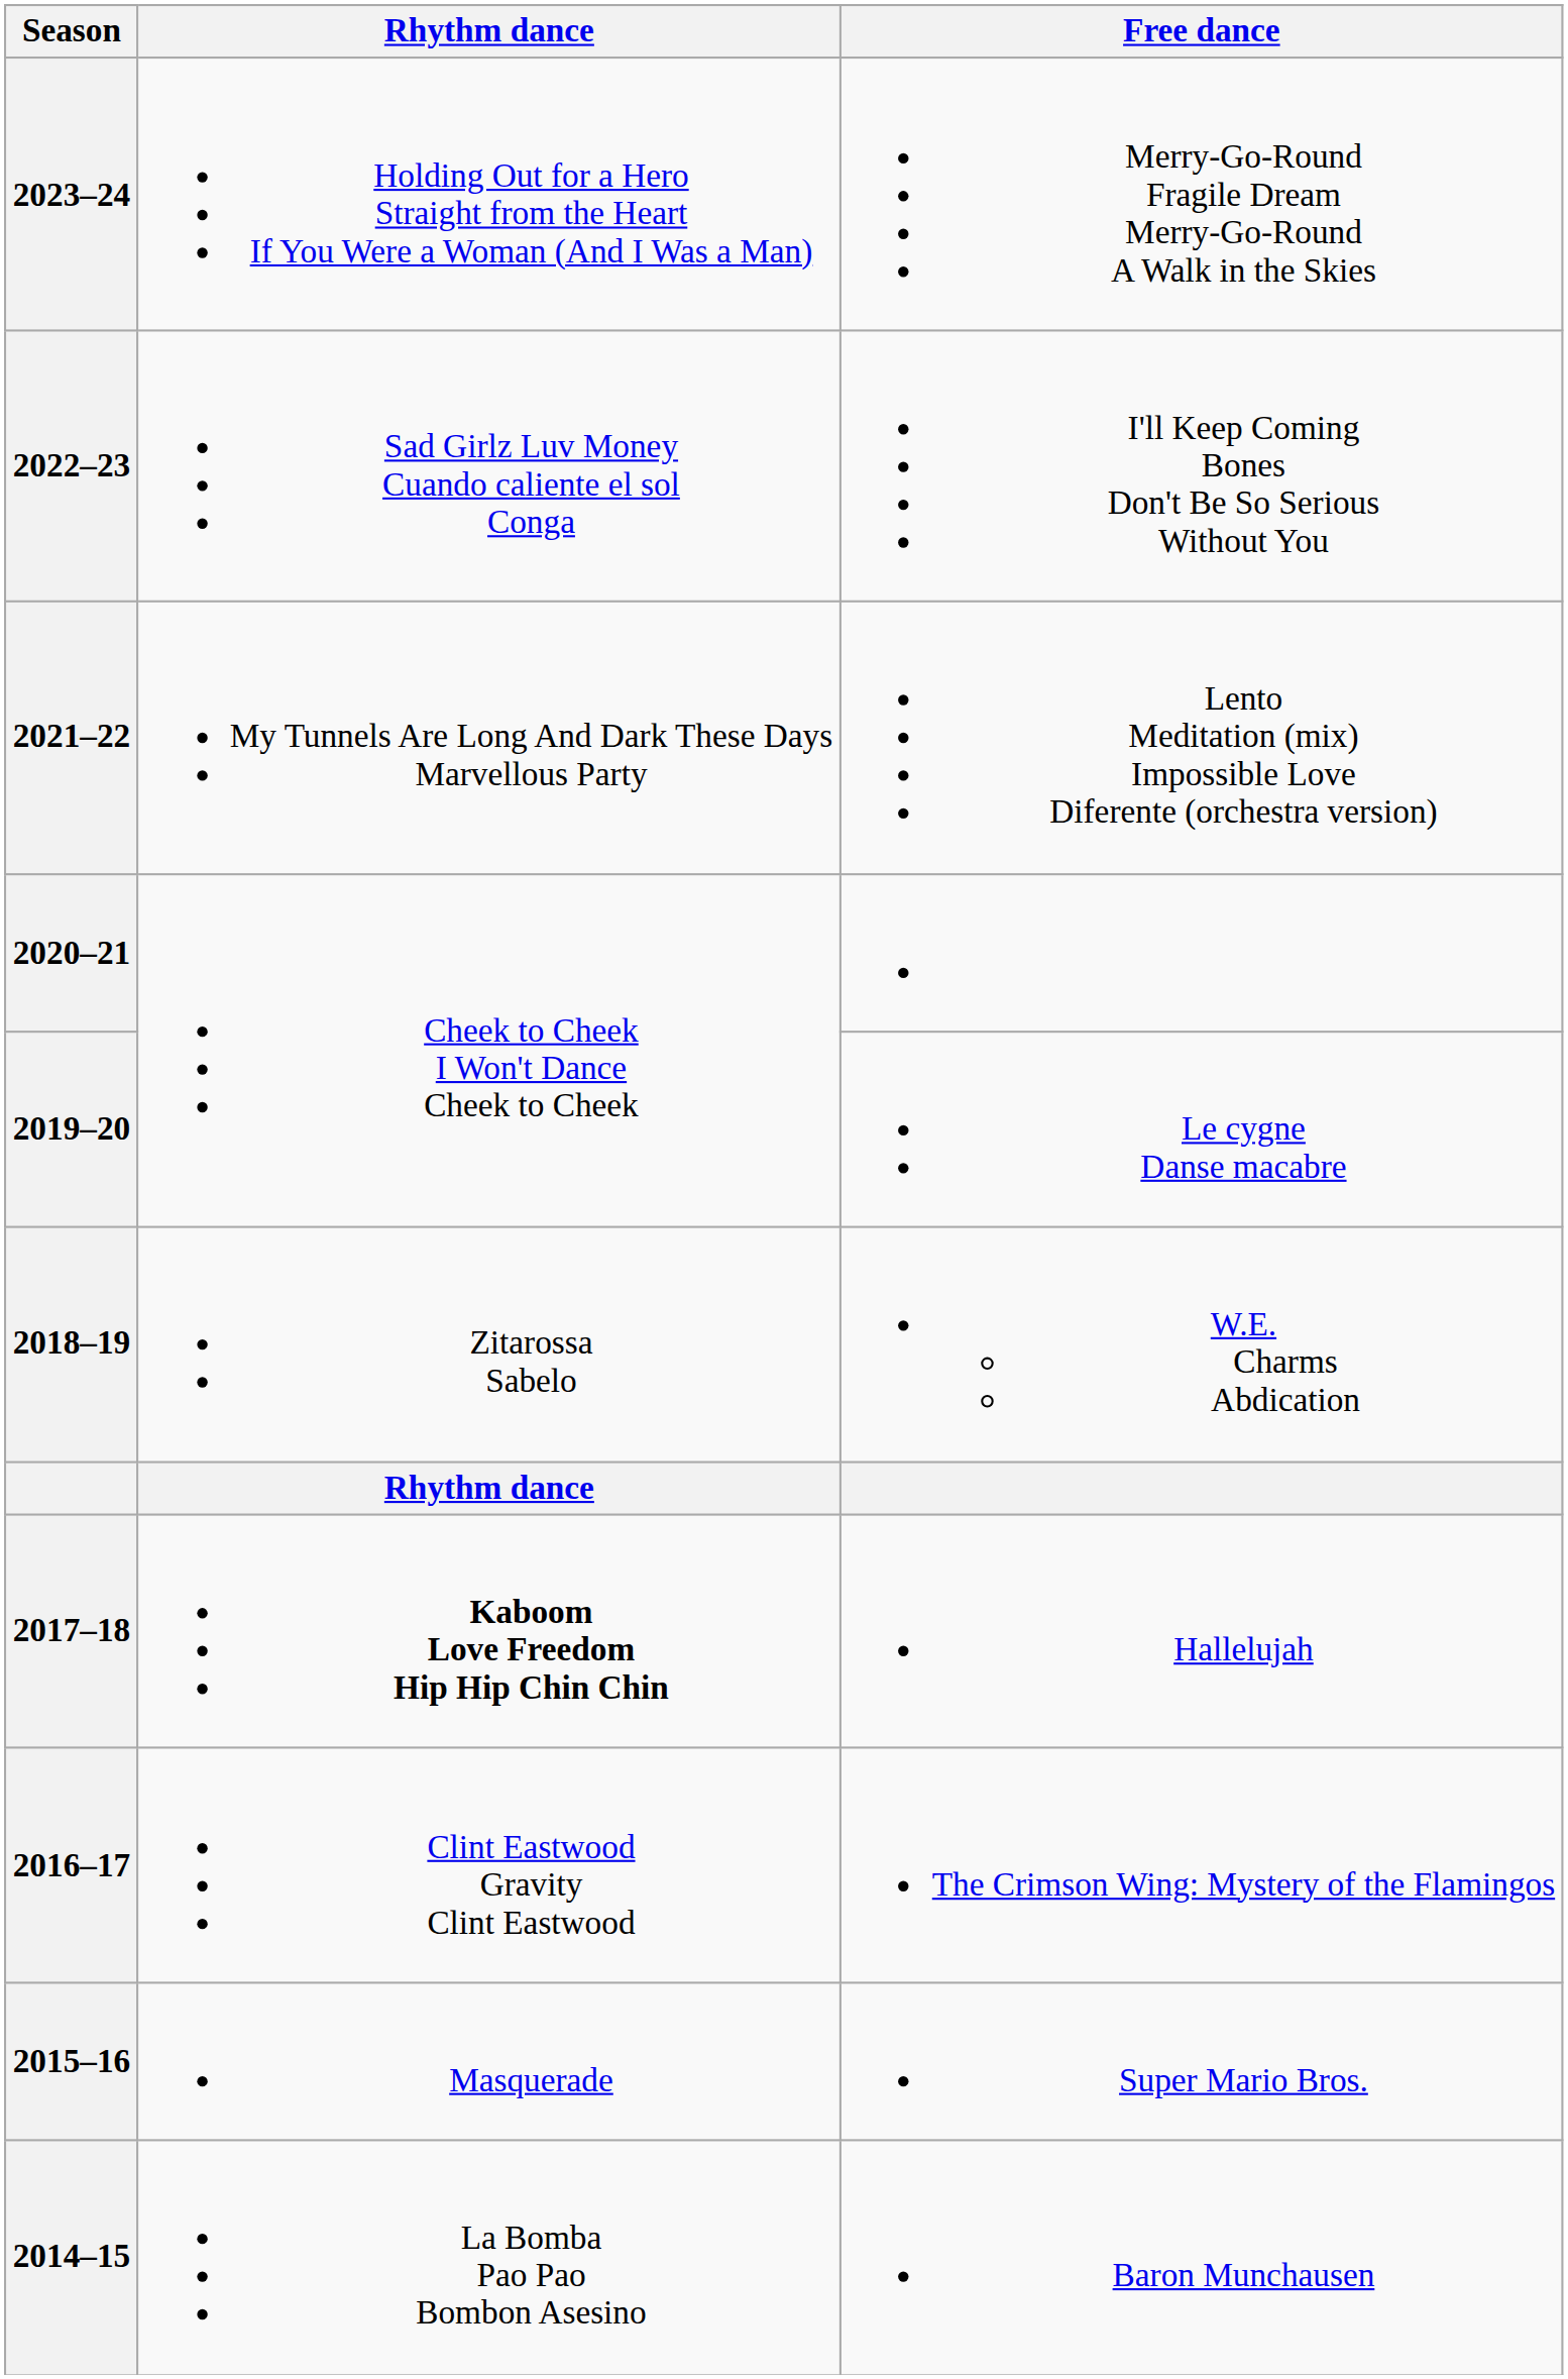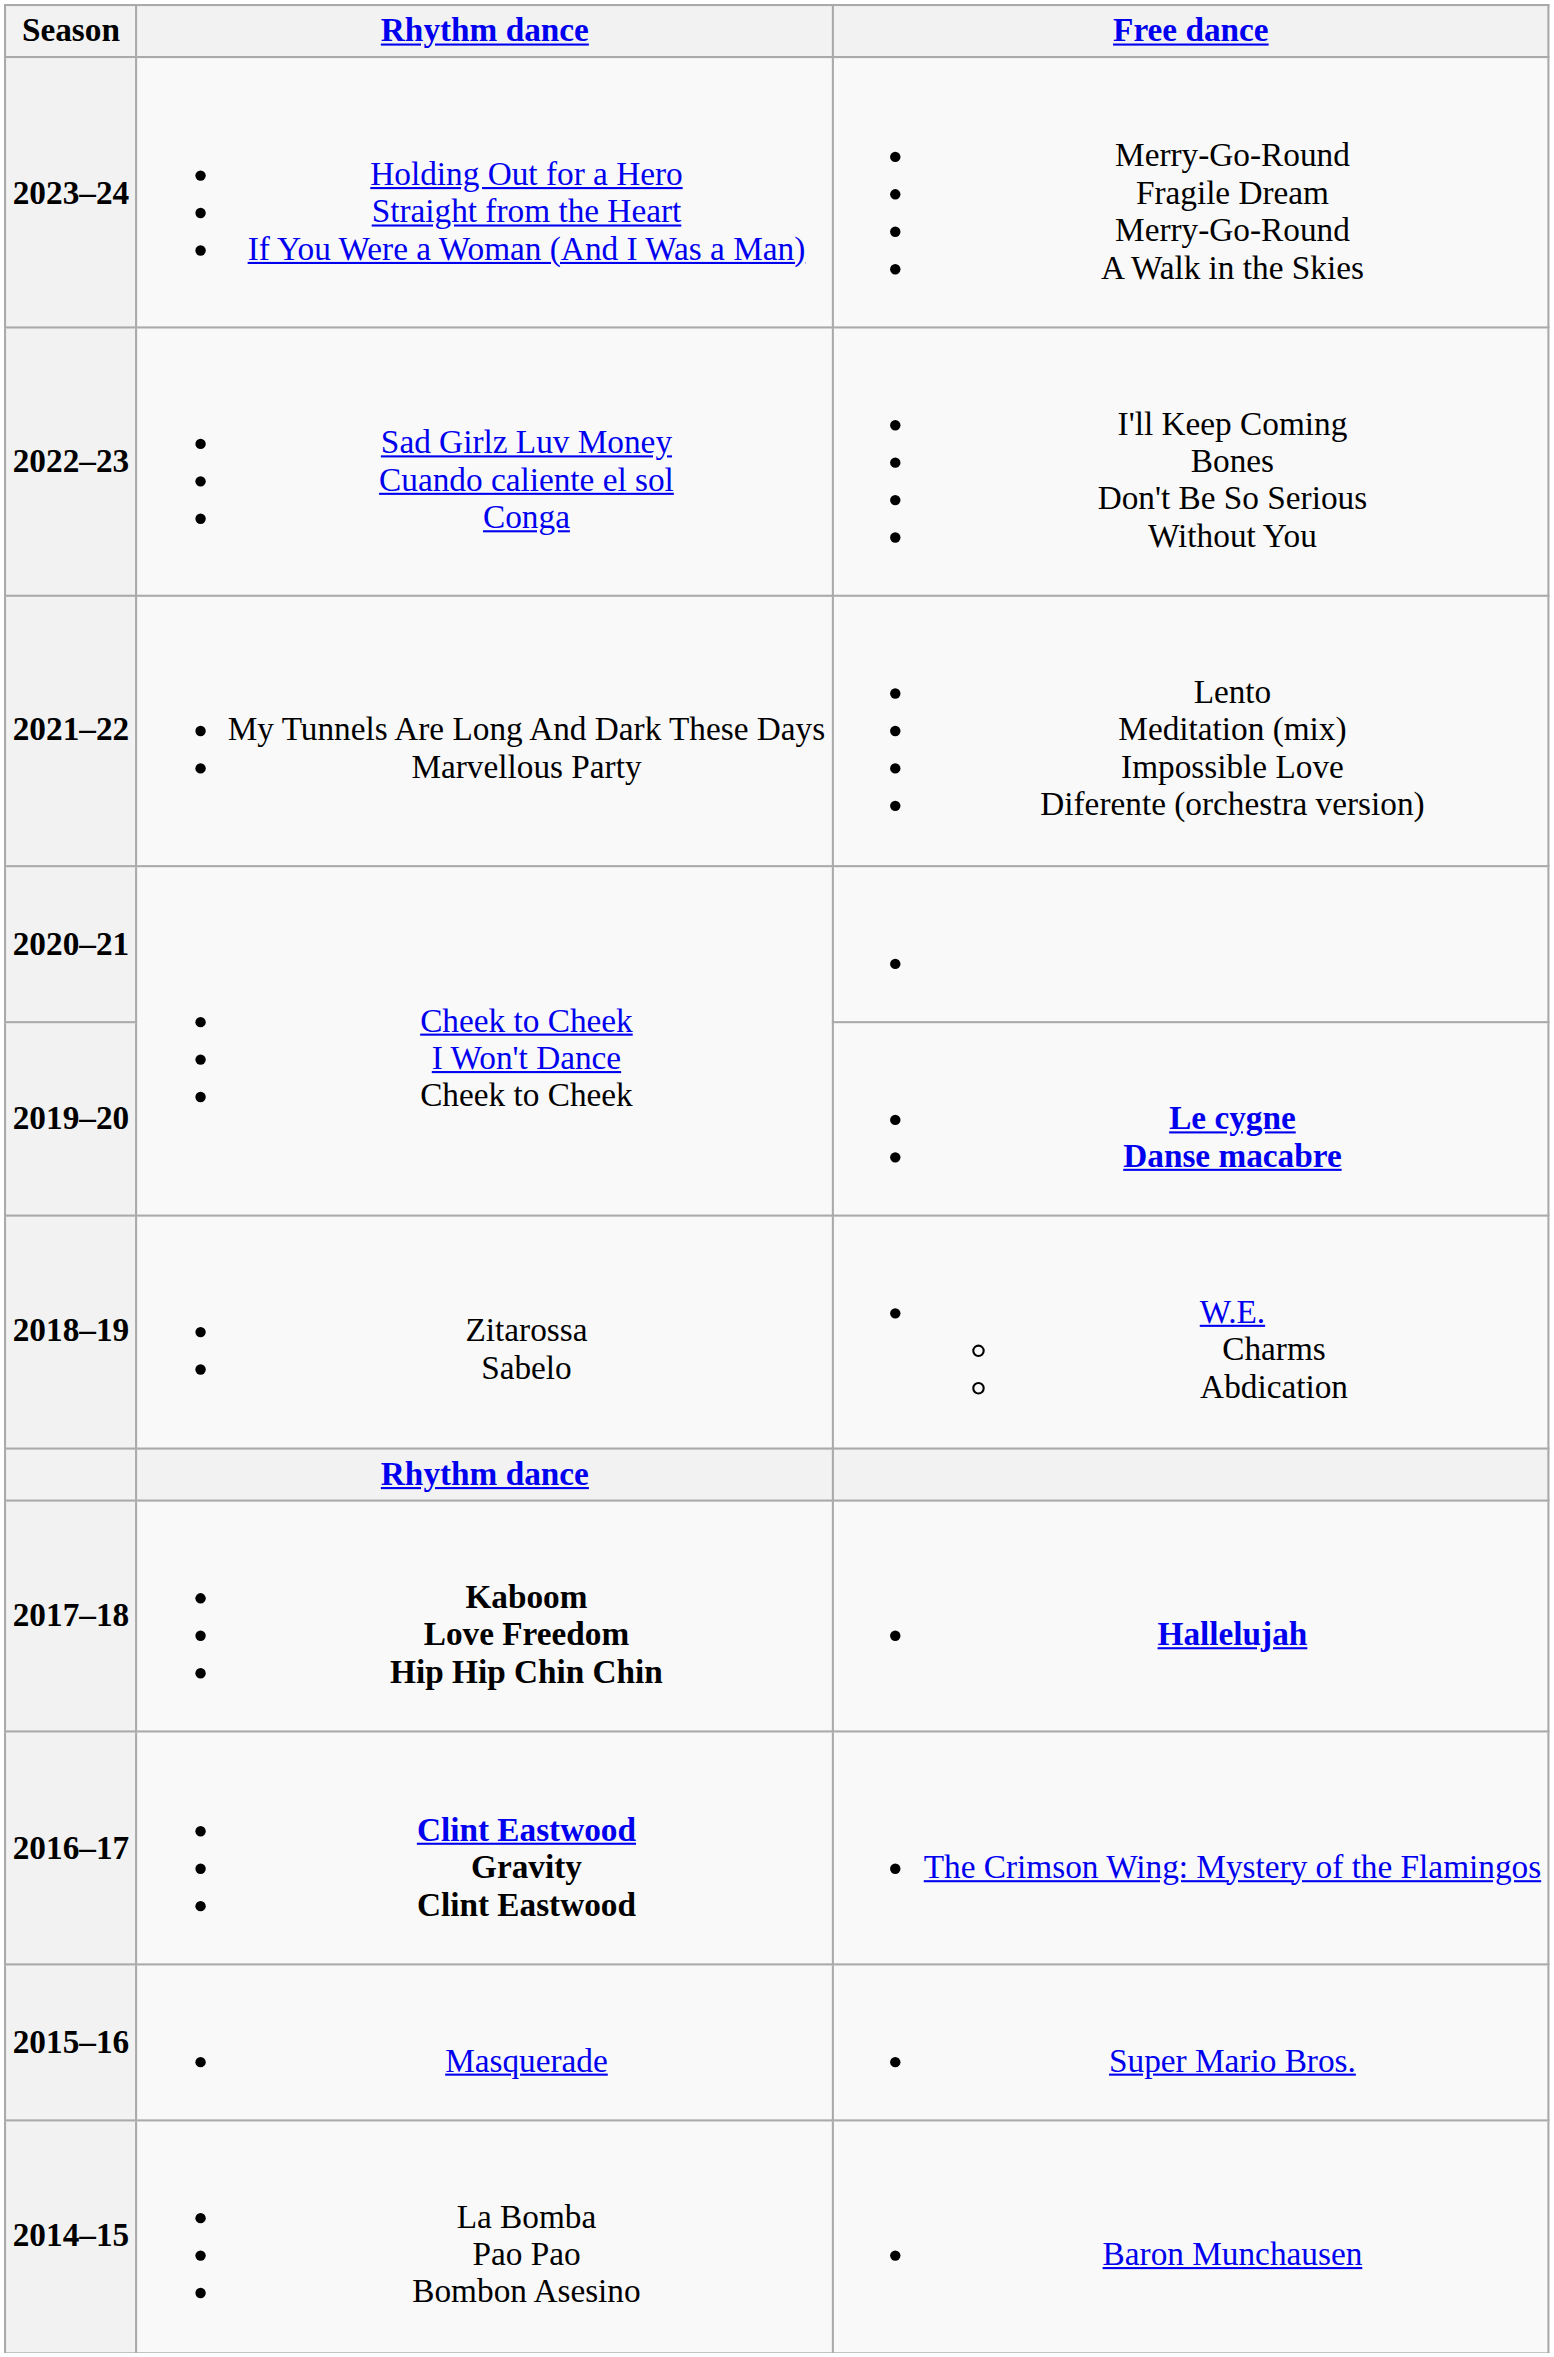2019–20 | Free dance: normal -> bold
2017–18 | Free dance: normal -> bold
2016–17 | Rhythm dance: normal -> bold
